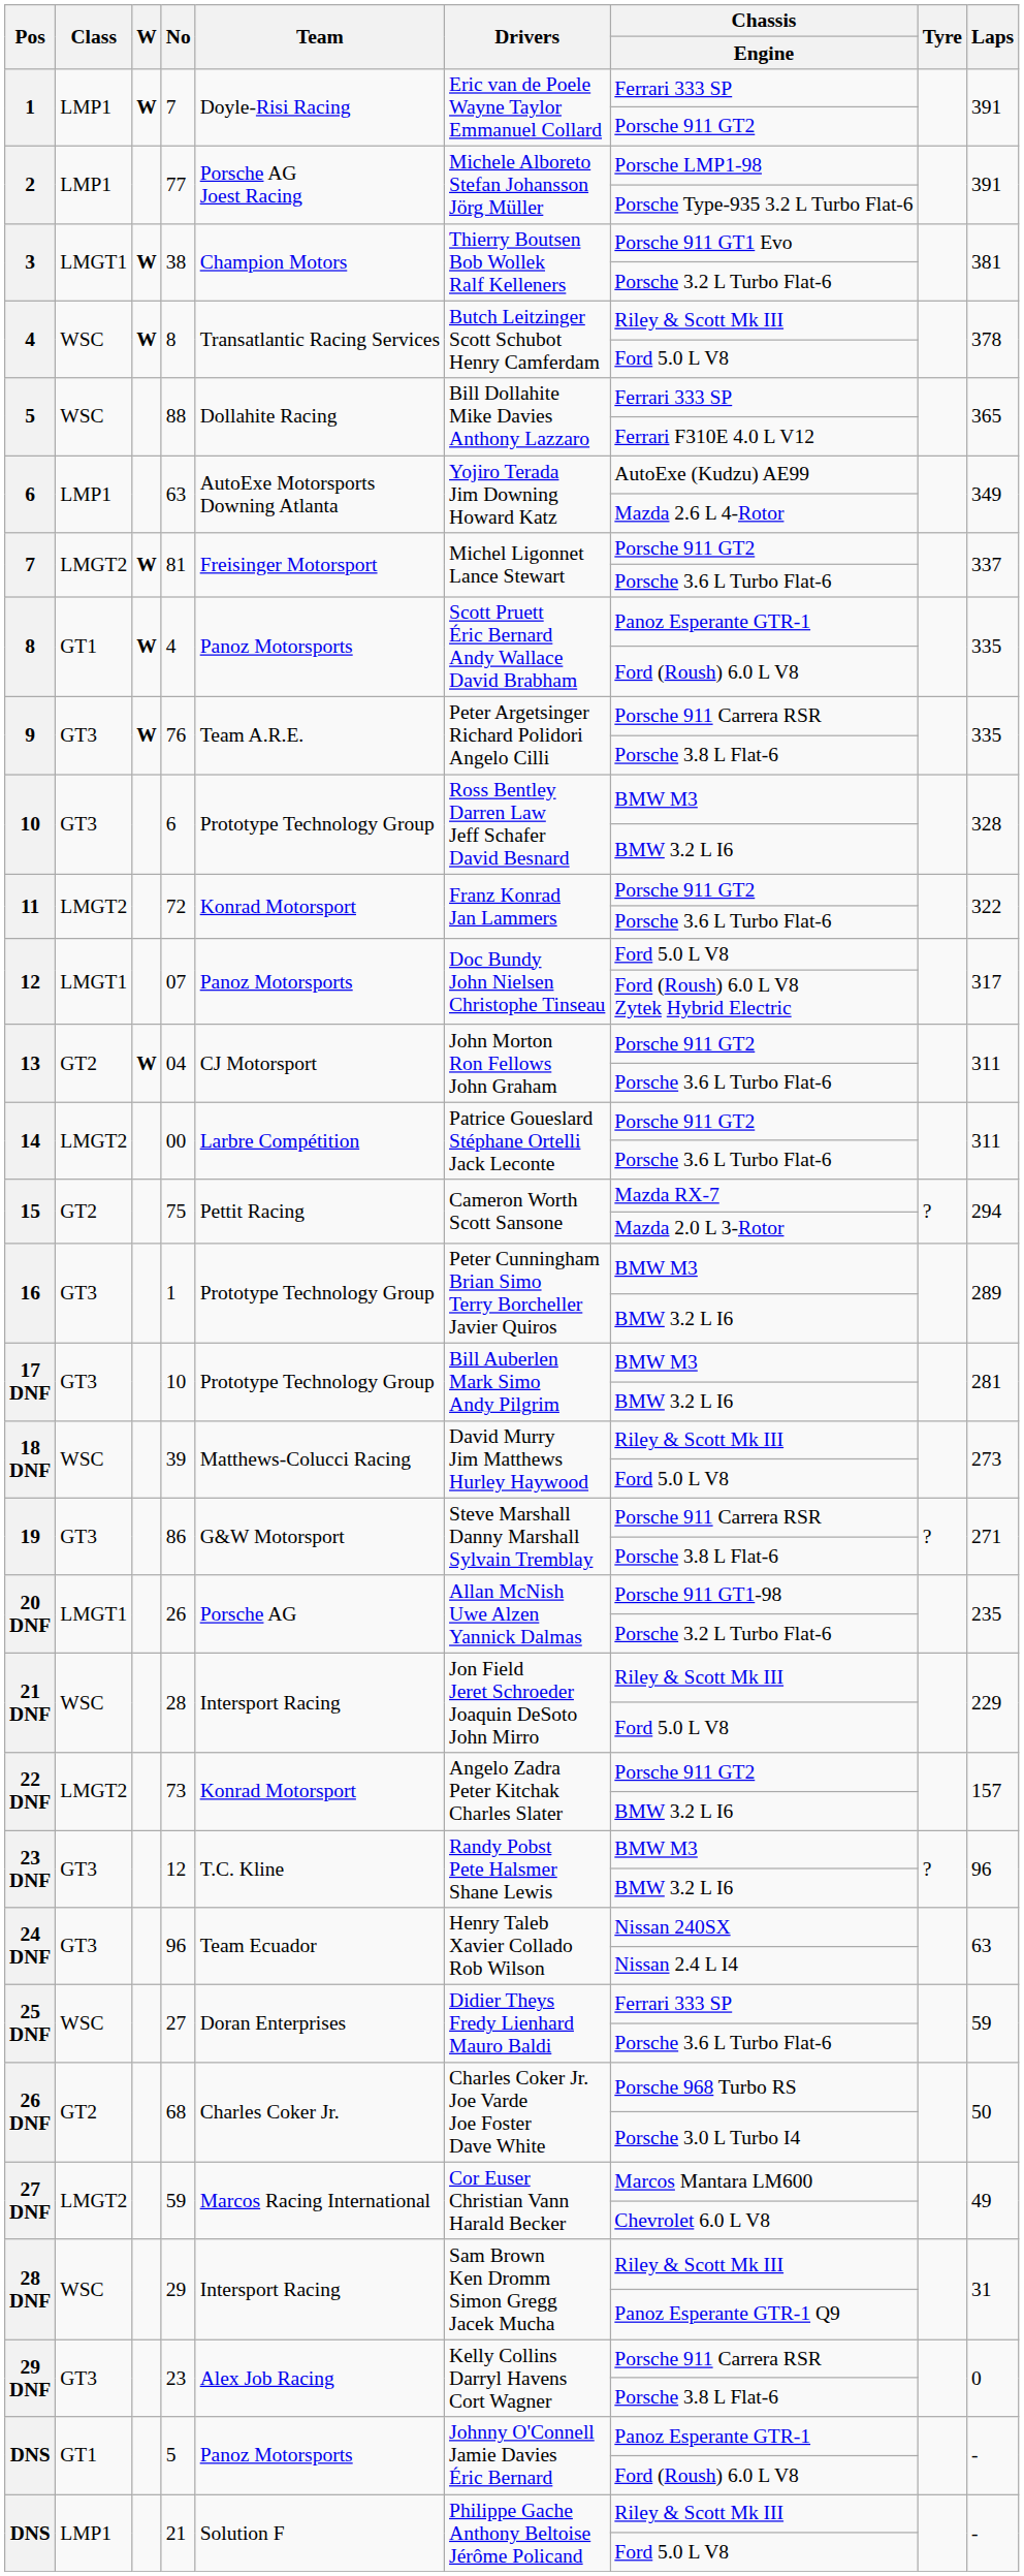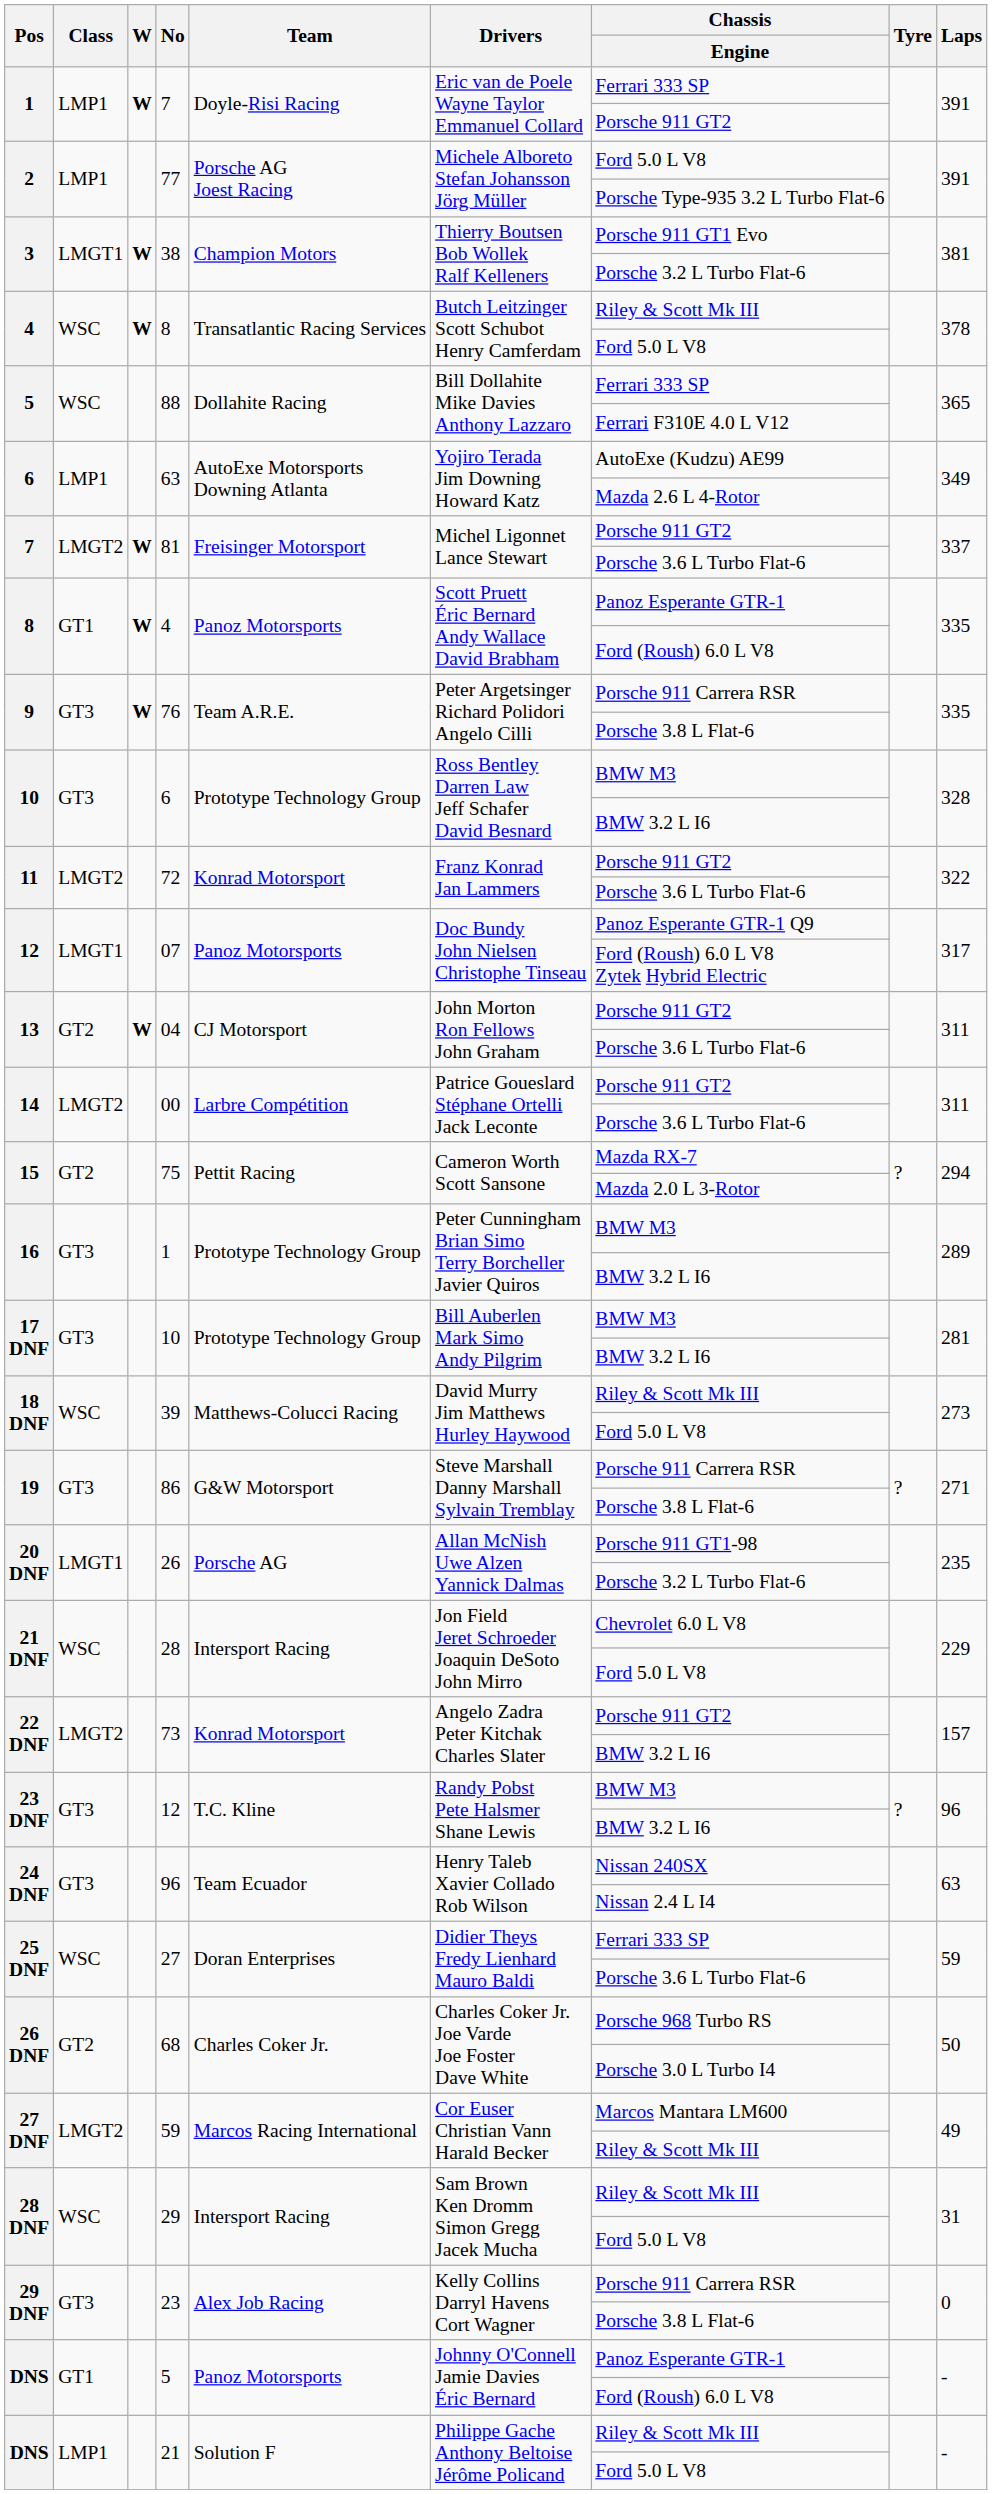row 5 | Chassis / Engine: Porsche LMP1-98 -> Ford 5.0 L V8
row 25 | Chassis / Engine: Ford 5.0 L V8 -> Panoz Esperante GTR-1 Q9
row 43 | Chassis / Engine: Riley & Scott Mk III -> Chevrolet 6.0 L V8
row 56 | Chassis / Engine: Chevrolet 6.0 L V8 -> Riley & Scott Mk III
row 58 | Chassis / Engine: Panoz Esperante GTR-1 Q9 -> Ford 5.0 L V8
